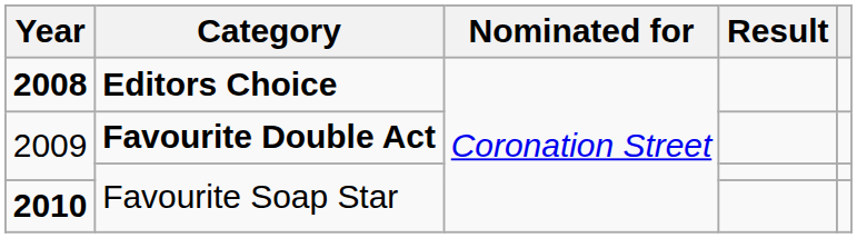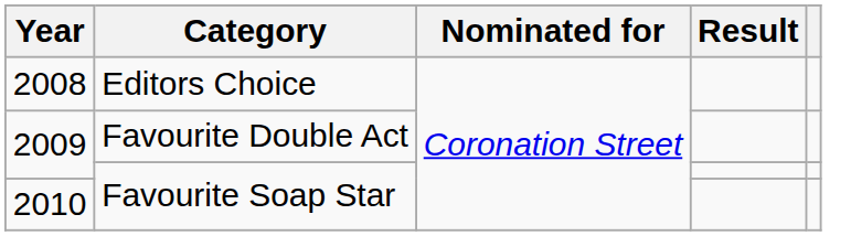2008 | Year: bold -> normal
2008 | Category: bold -> normal
2009 / Favourite Double Act | Category: bold -> normal
2010 | Year: bold -> normal
